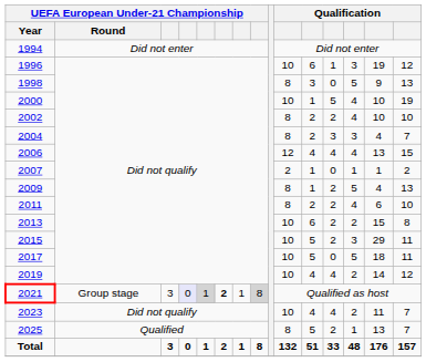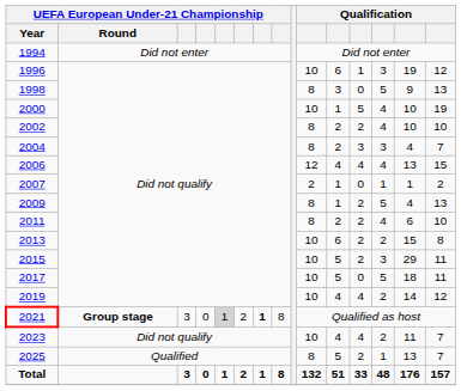2021 | UEFA European Under-21 Championship / Round: normal -> bold
2021 | column 4: lavender background -> no background
2021 | column 6: bold -> normal
2021 | column 7: normal -> bold
2021 | column 8: lightgrey background -> no background
